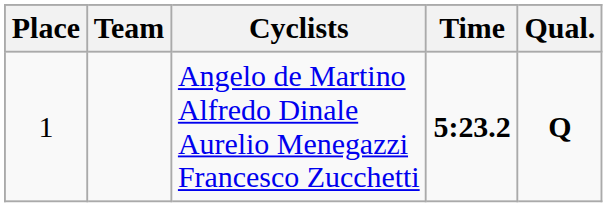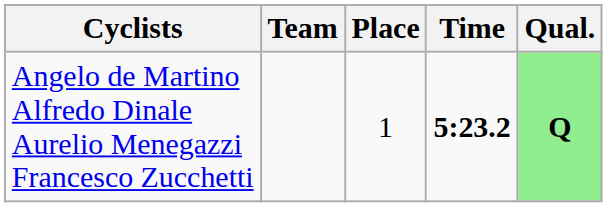columns swapped: Place <-> Cyclists
row 2 | Qual.: no background -> lightgreen background
